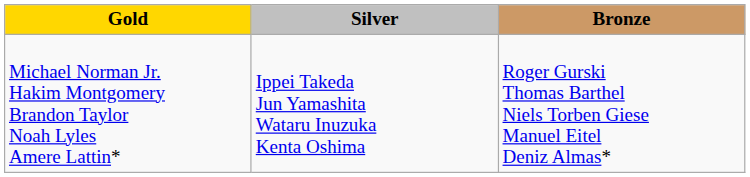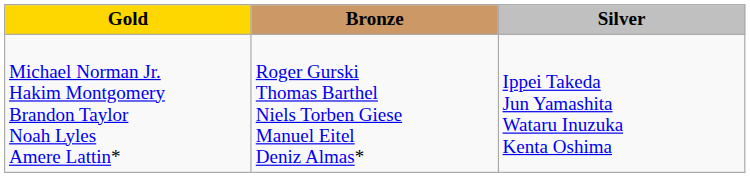columns swapped: Silver <-> Bronze
